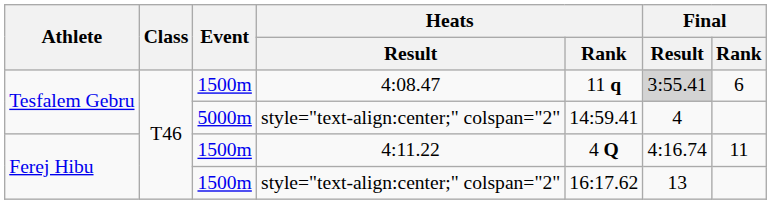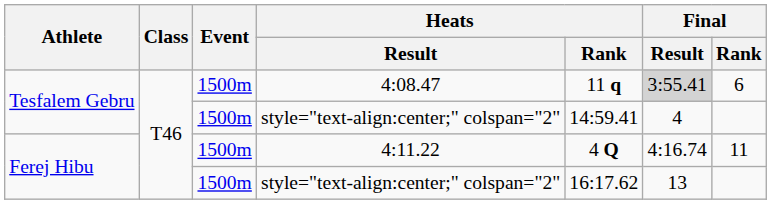Tesfalem Gebru / style="text-align:center;" colspan="2" | Event: 5000m -> 1500m
